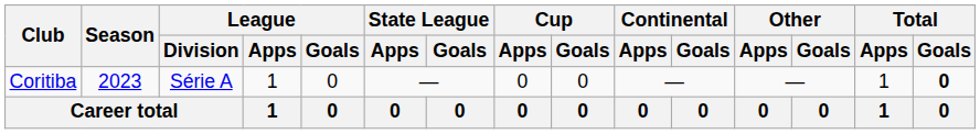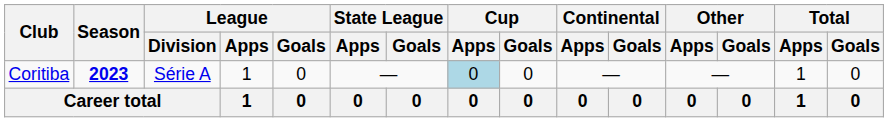Coritiba | Season: normal -> bold
Coritiba | Cup / Apps: no background -> lightblue background
Coritiba | Total / Goals: bold -> normal
